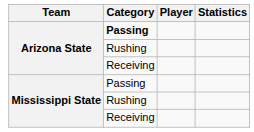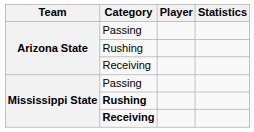Arizona State / Passing | Category: bold -> normal
Mississippi State / Rushing | Category: normal -> bold
Mississippi State / Receiving | Category: normal -> bold
